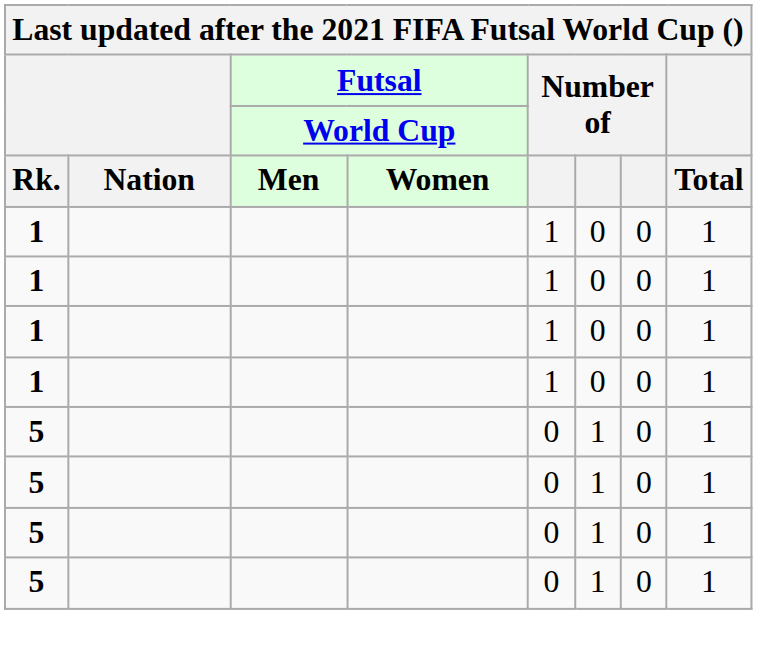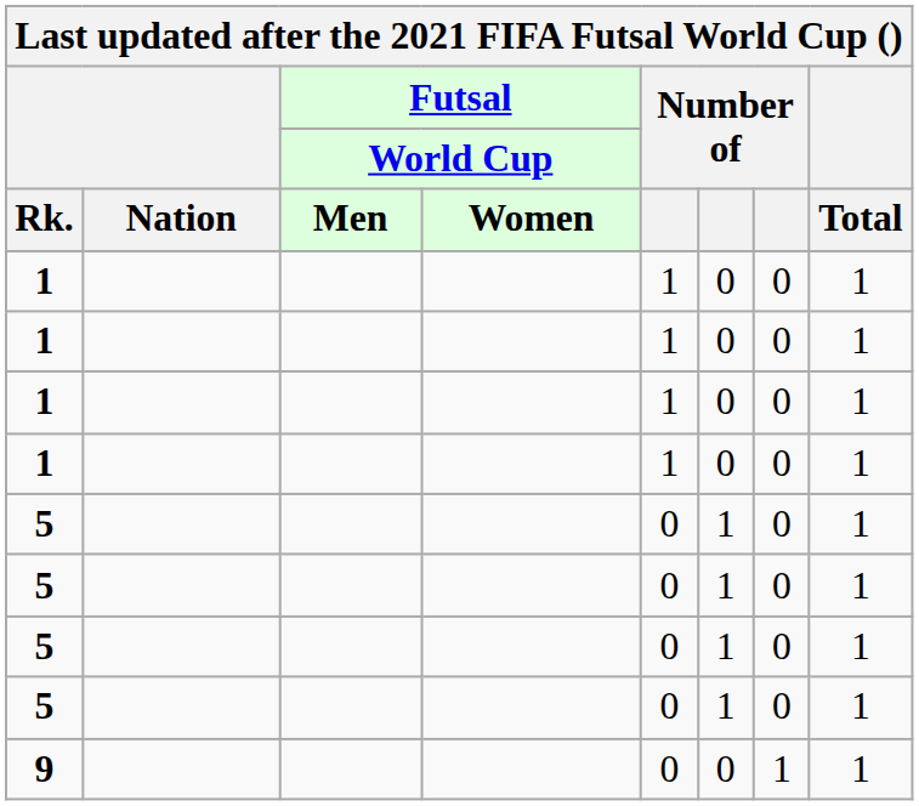+ row: 9 | 0 | 0 | 1 | 1
